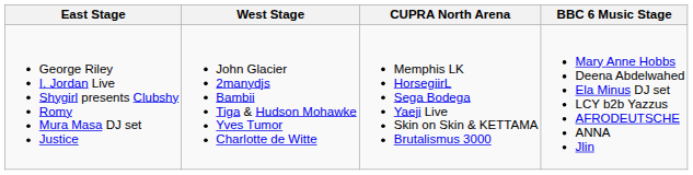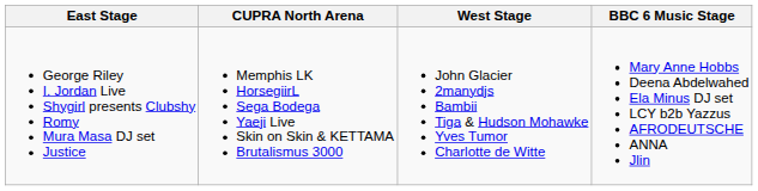columns swapped: West Stage <-> CUPRA North Arena
